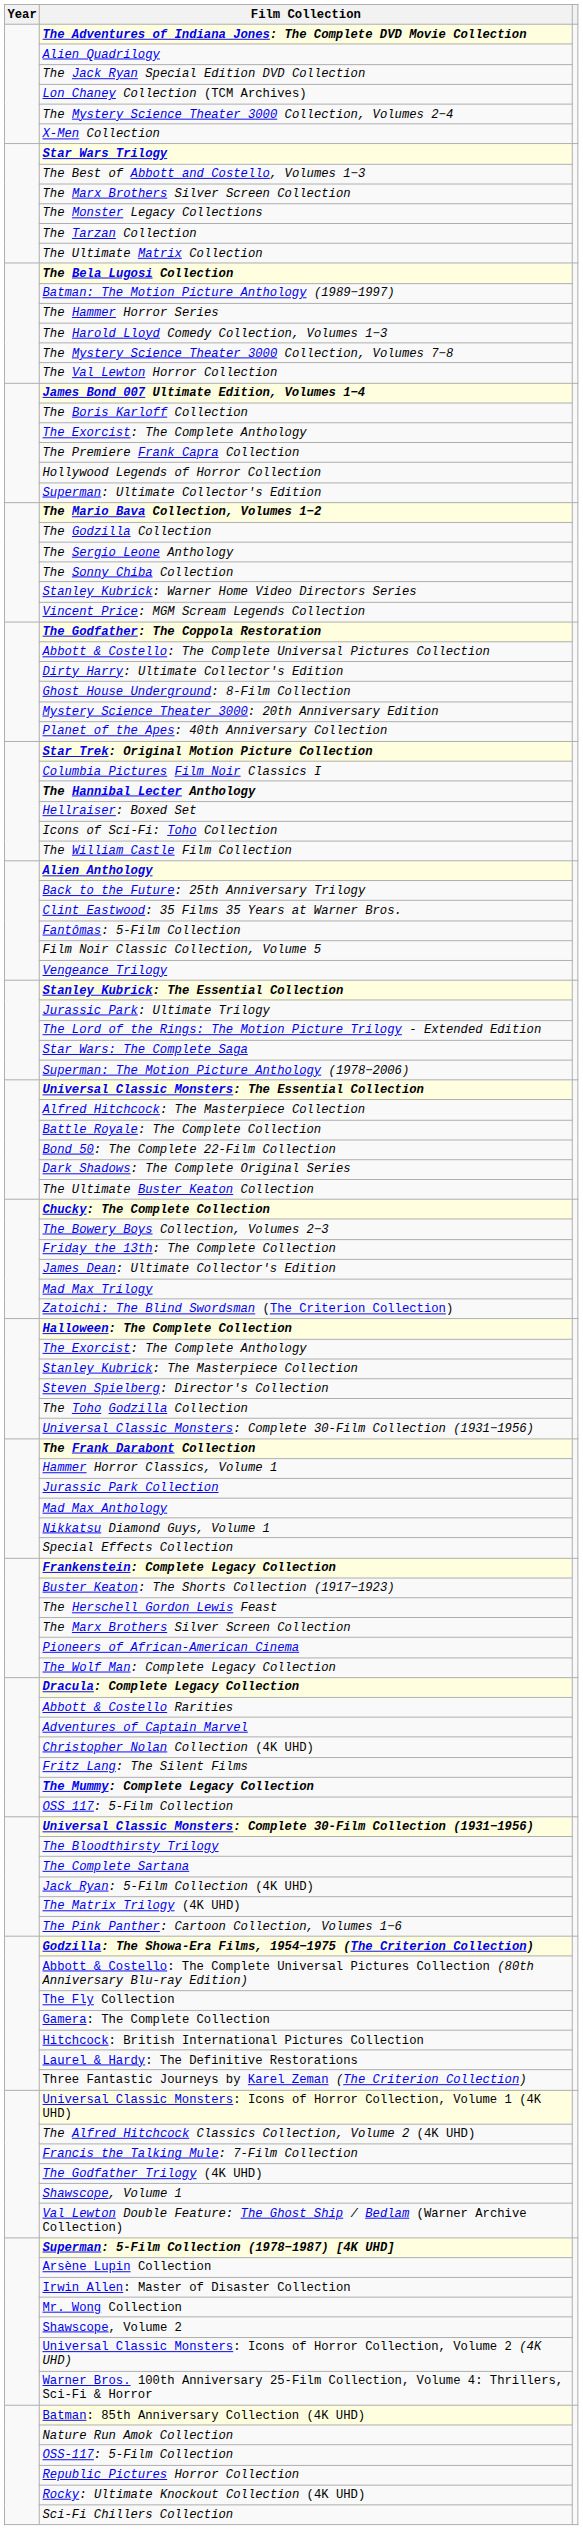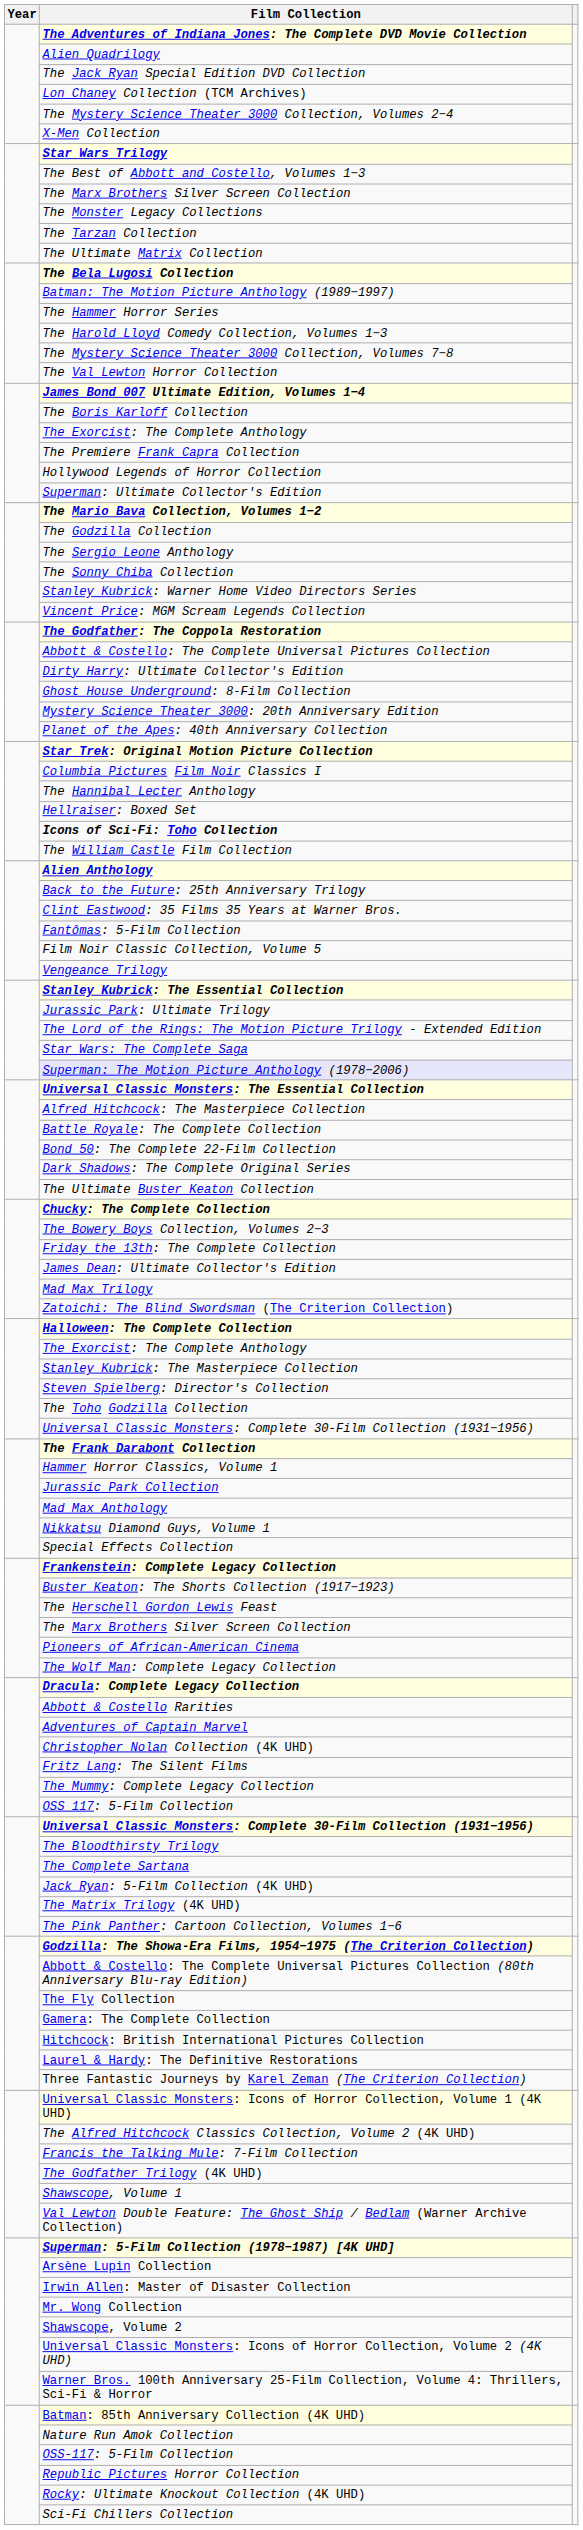The Hannibal Lecter Anthology | Film Collection: bold -> normal
Icons of Sci-Fi: Toho Collection | Film Collection: normal -> bold
Superman: The Motion Picture Anthology (1978−2006) | Film Collection: no background -> lavender background
The Mummy: Complete Legacy Collection | Film Collection: bold -> normal
